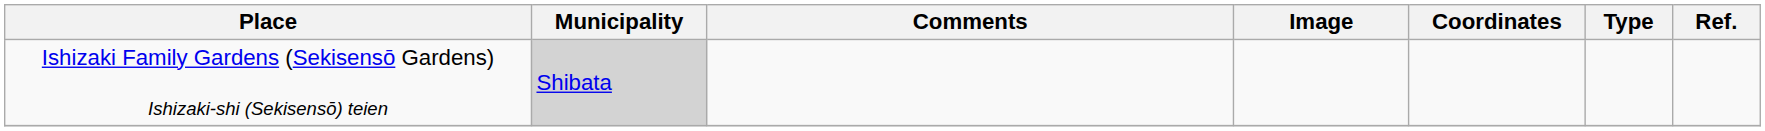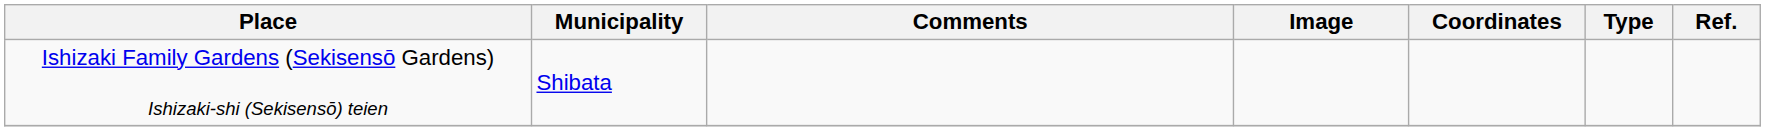row 2 | Municipality: lightgrey background -> no background
